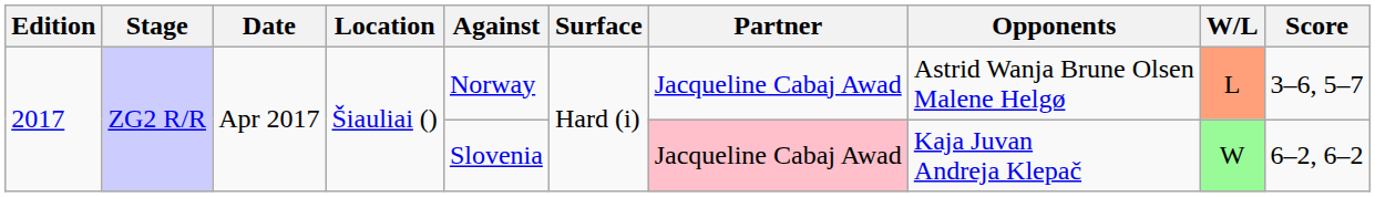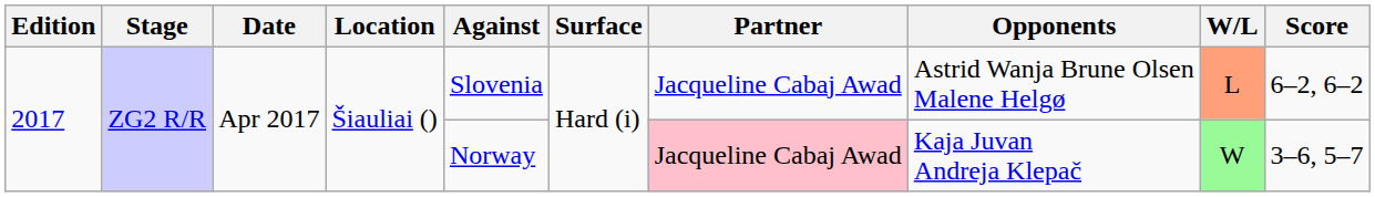row 2 | Against: Norway -> Slovenia
row 2 | Score: 3–6, 5–7 -> 6–2, 6–2
row 3 | Against: Slovenia -> Norway
row 3 | Score: 6–2, 6–2 -> 3–6, 5–7
